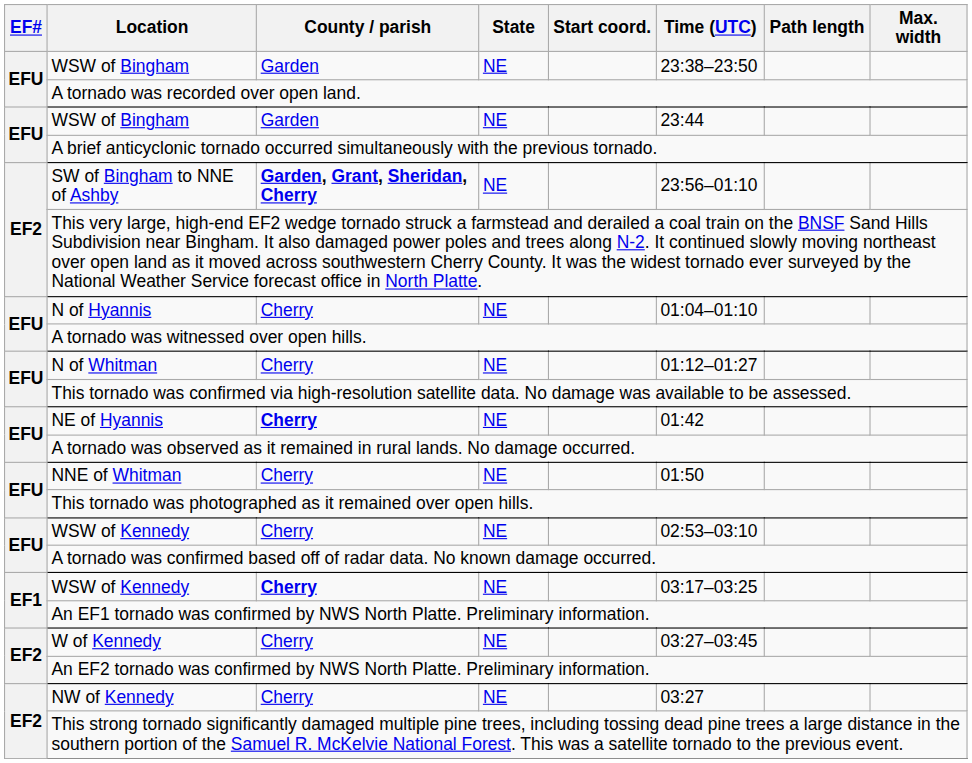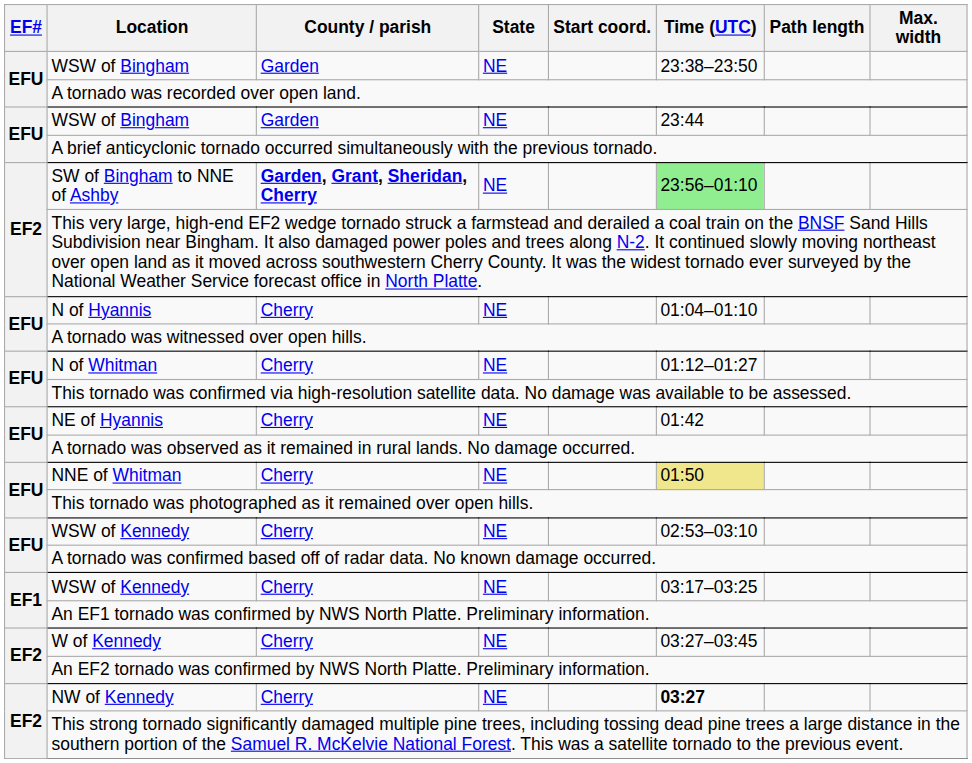SW of Bingham to NNE of Ashby | Time (UTC): no background -> lightgreen background
NE of Hyannis | County / parish: bold -> normal
NNE of Whitman | Time (UTC): no background -> khaki background
EF1 / WSW of Kennedy | County / parish: bold -> normal
NW of Kennedy | Time (UTC): normal -> bold
